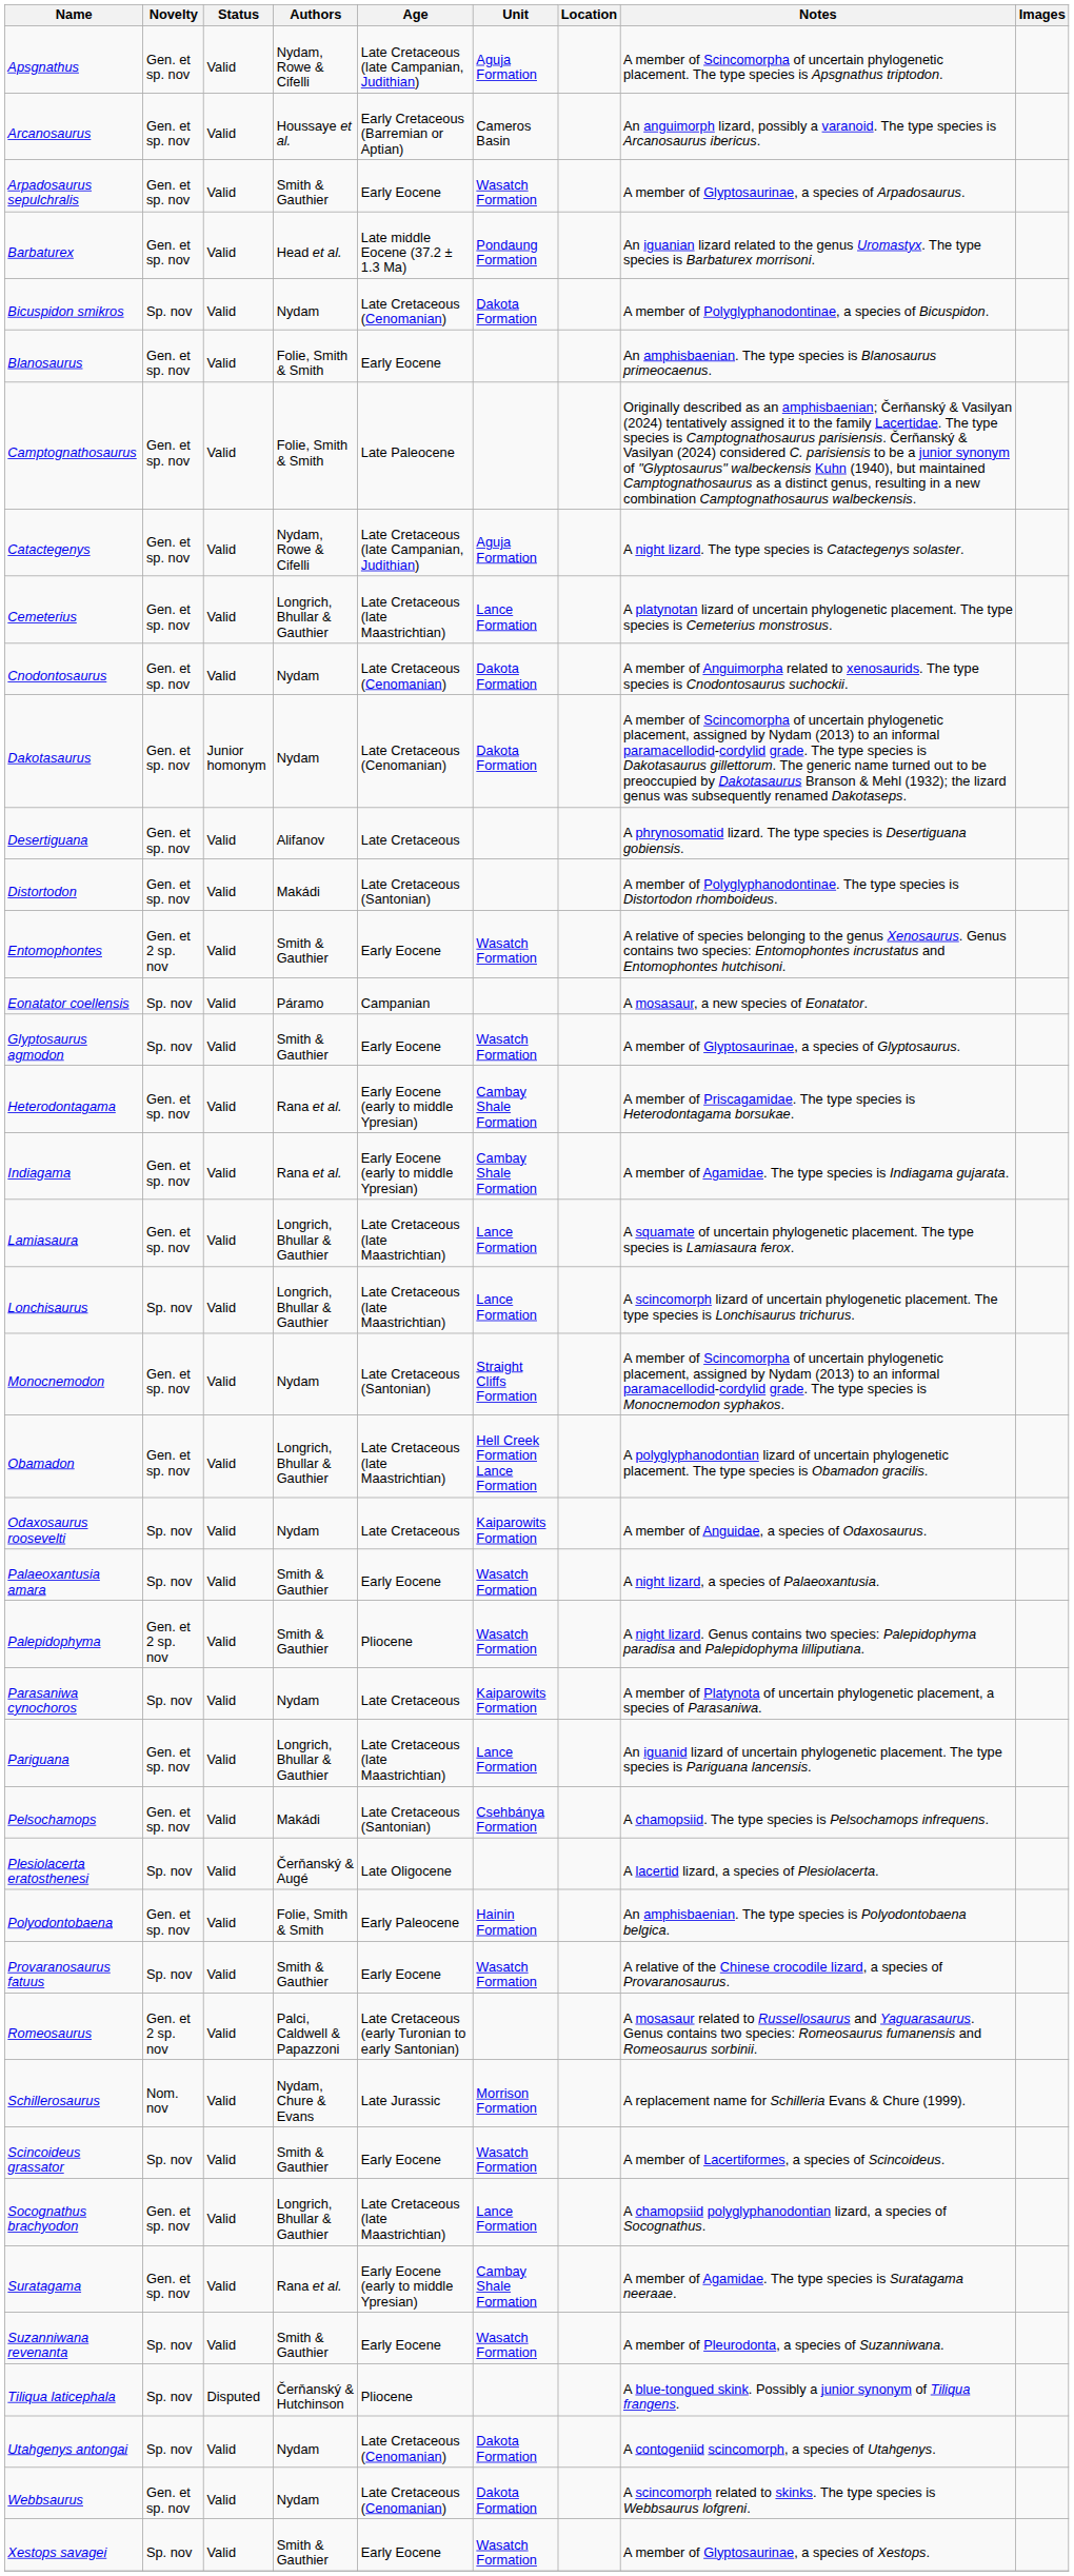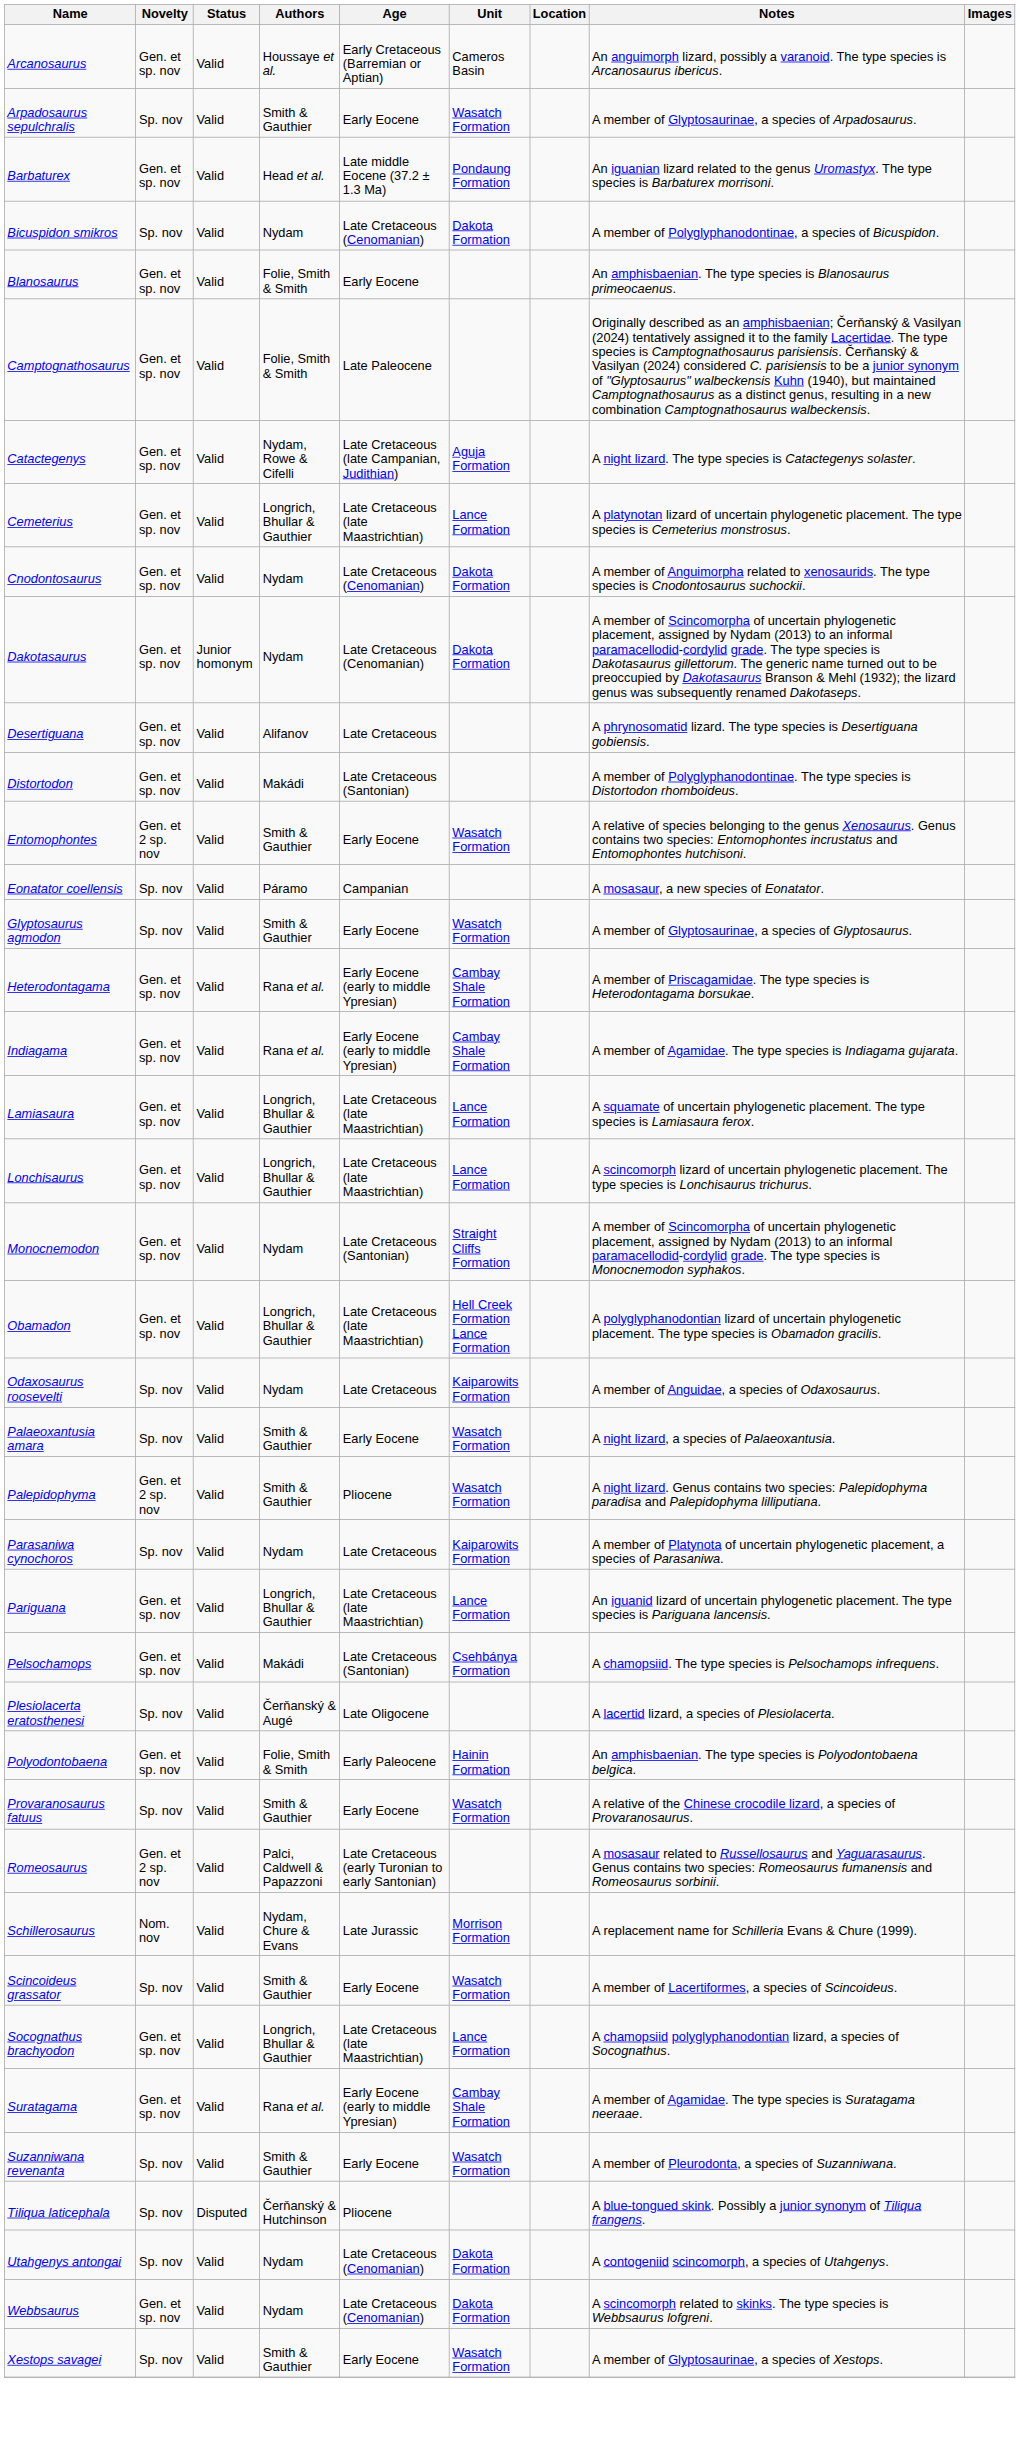- row: Apsgnathus | Gen. et sp. nov | Valid | Nydam, Rowe & Cifelli | Late Cretaceous (late Campanian, Judithian) | Aguja Formation | A member of Scincomorpha of uncertain phylogenetic placement. The type species is Apsgnathus triptodon.
Arpadosaurus sepulchralis | Novelty: Gen. et sp. nov -> Sp. nov
Lonchisaurus | Novelty: Sp. nov -> Gen. et sp. nov
